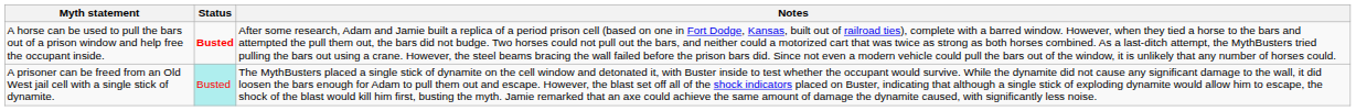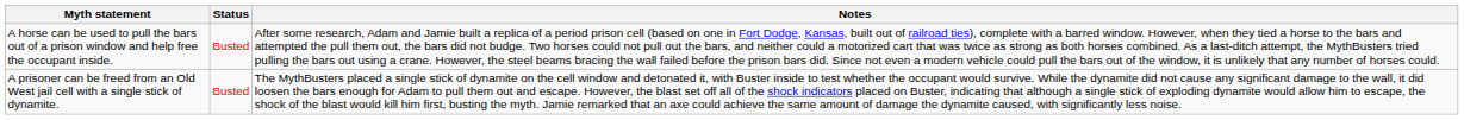row 2 | Status: bold -> normal
row 3 | Status: paleturquoise background -> no background
